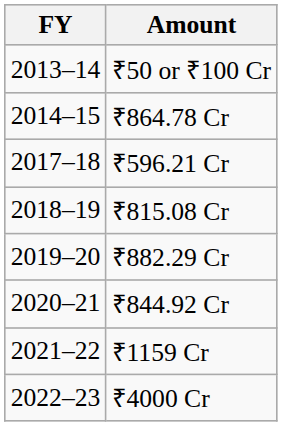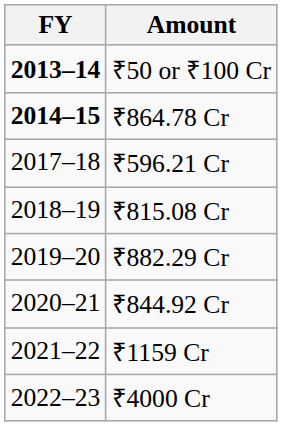₹50 or ₹100 Cr | FY: normal -> bold
₹864.78 Cr | FY: normal -> bold
